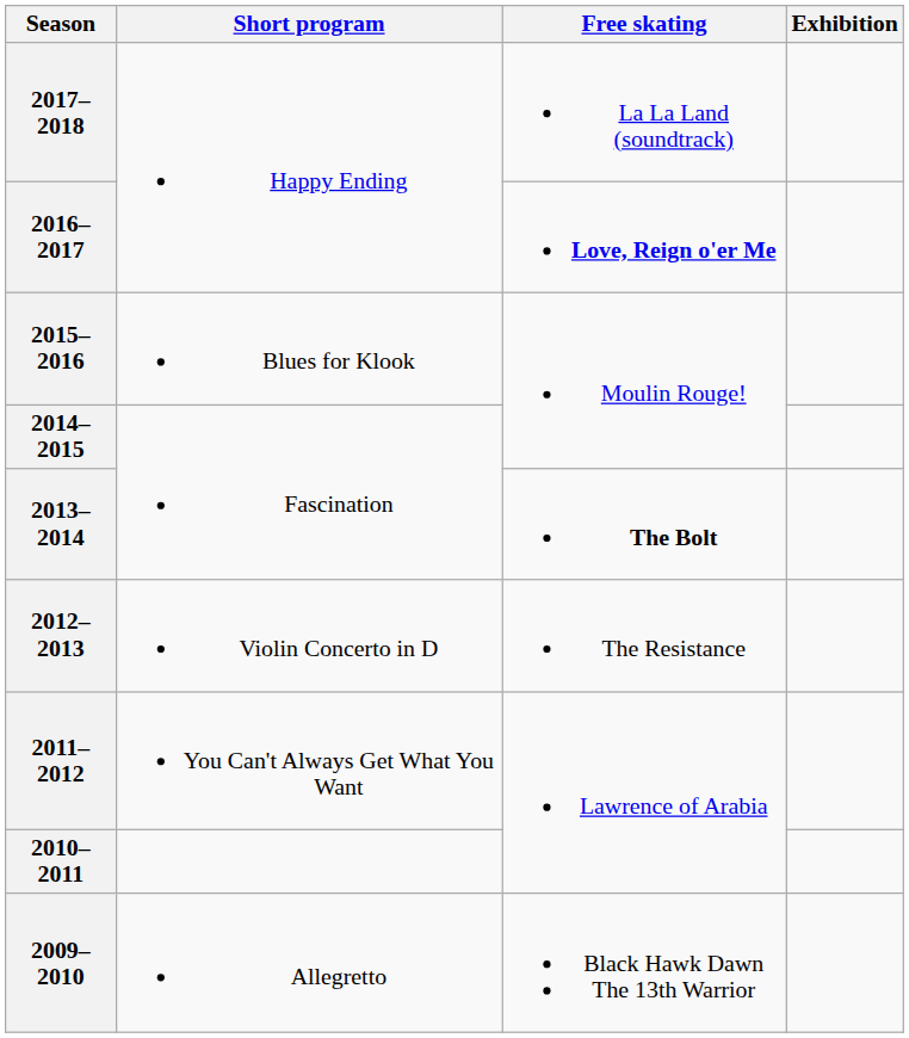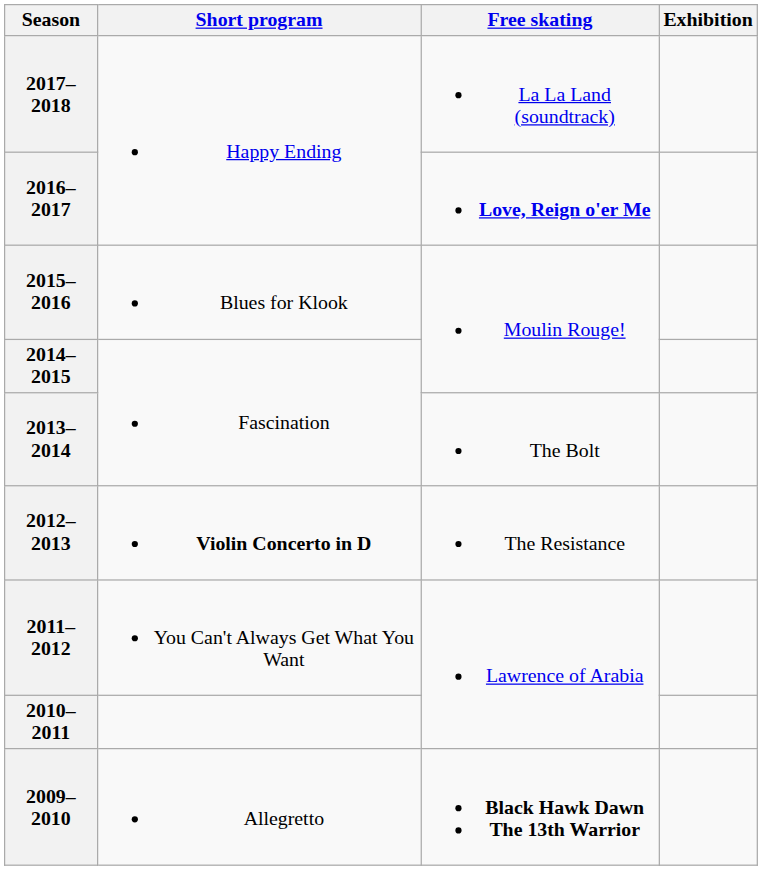2013–2014 | Free skating: bold -> normal
2012–2013 | Short program: normal -> bold
2009–2010 | Free skating: normal -> bold
